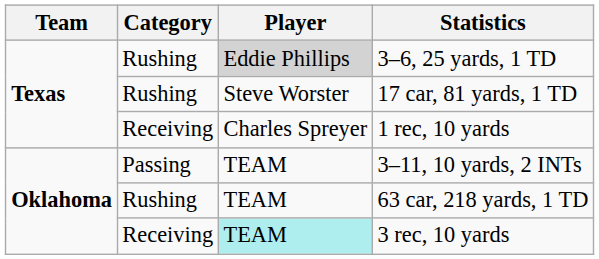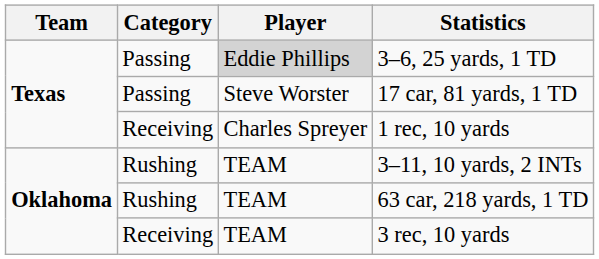3–6, 25 yards, 1 TD | Category: Rushing -> Passing
17 car, 81 yards, 1 TD | Category: Rushing -> Passing
3–11, 10 yards, 2 INTs | Category: Passing -> Rushing
3 rec, 10 yards | Player: paleturquoise background -> no background
